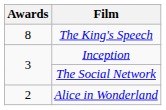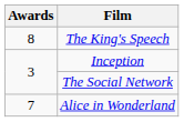Alice in Wonderland | Awards: 2 -> 7
